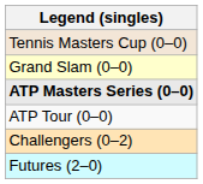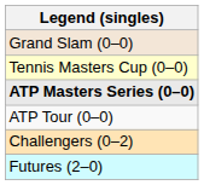row 2 | column 1: Tennis Masters Cup (0–0) -> Grand Slam (0–0)
row 3 | column 1: Grand Slam (0–0) -> Tennis Masters Cup (0–0)
